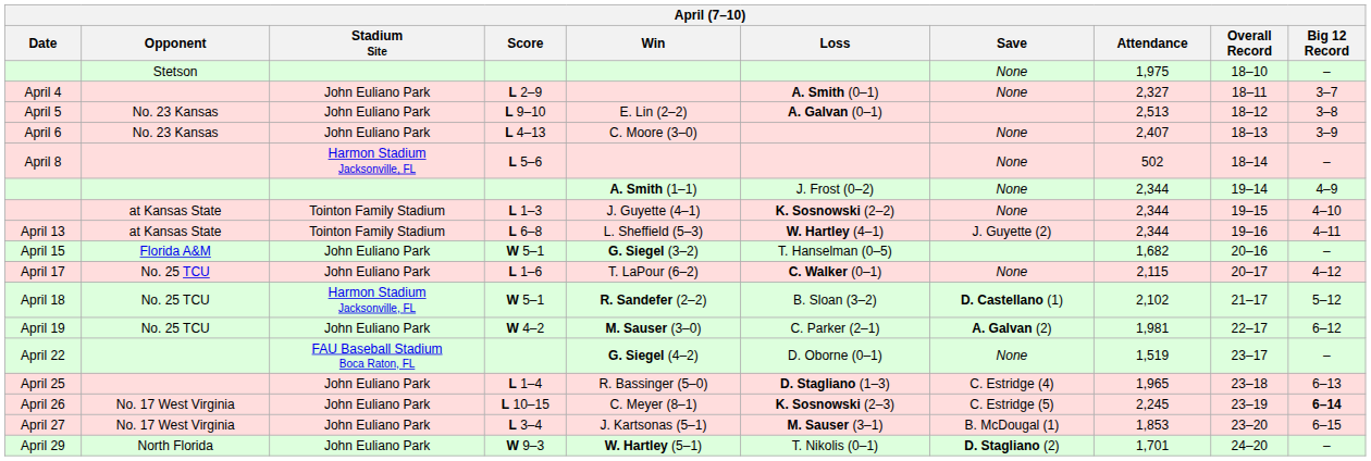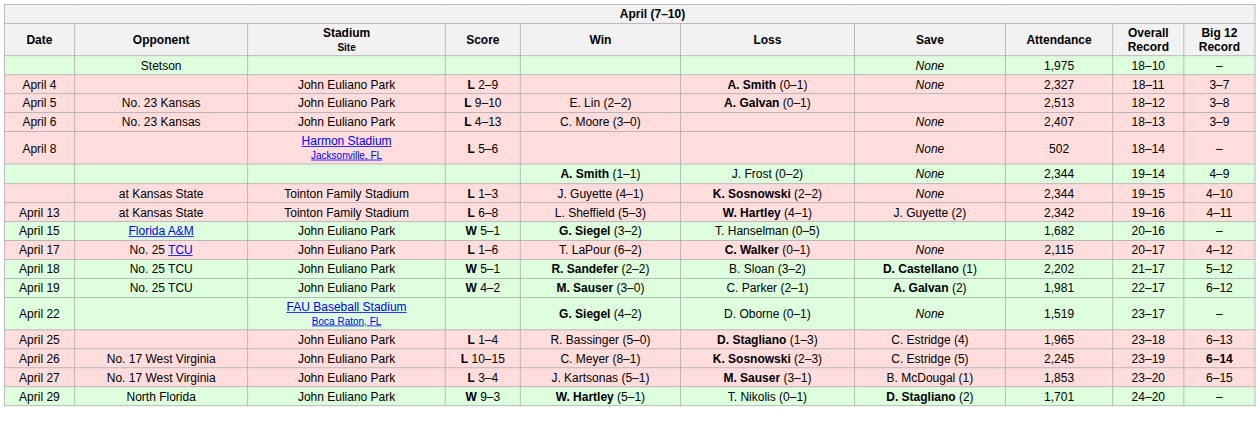April 13 | Attendance: 2,344 -> 2,342
April 18 | Stadium Site: Harmon Stadium Jacksonville, FL -> John Euliano Park
April 18 | Attendance: 2,102 -> 2,202
